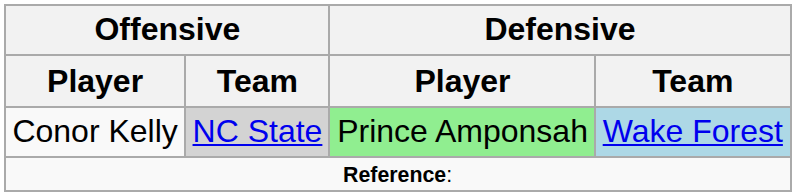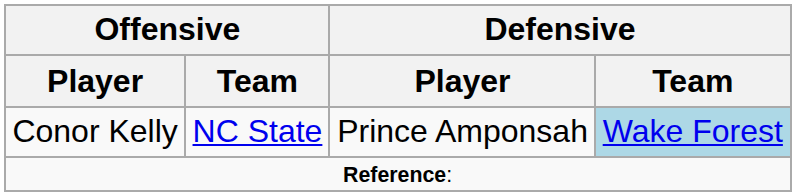Conor Kelly | Offensive / Team: lightgrey background -> no background
Conor Kelly | Defensive / Player: lightgreen background -> no background
